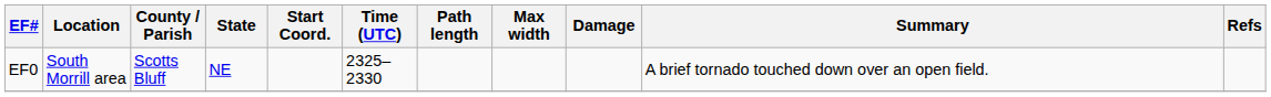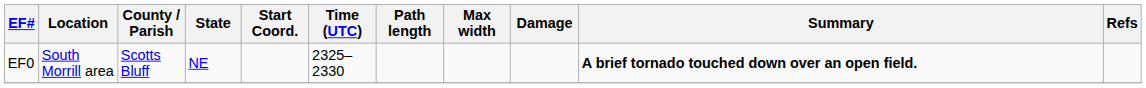EF0 | Summary: normal -> bold
